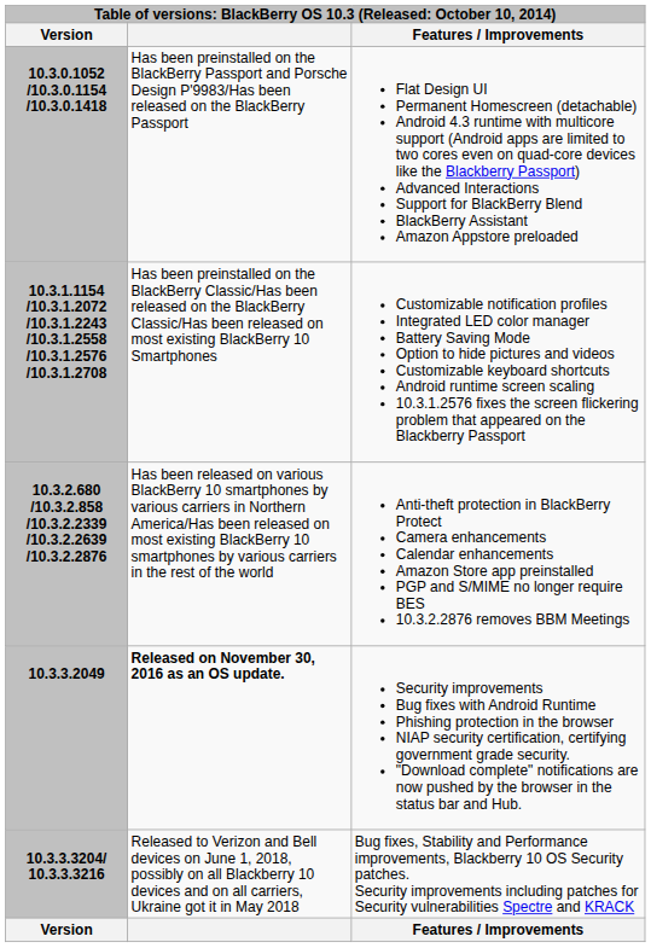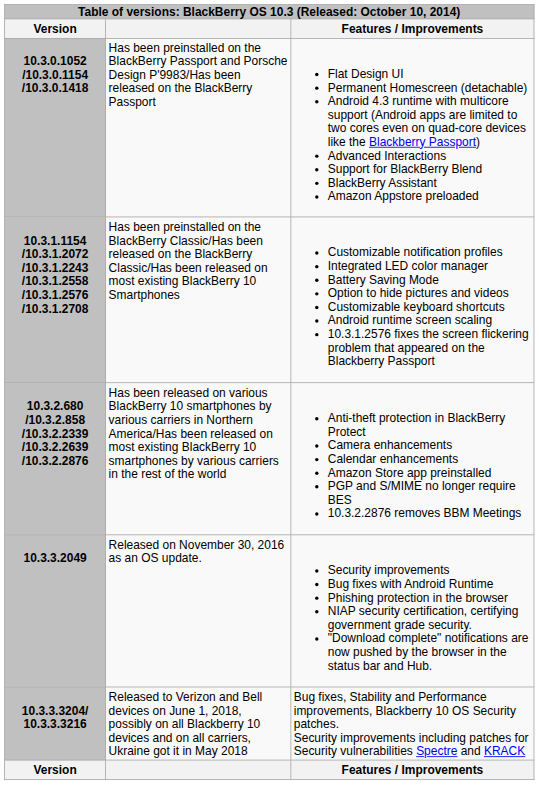10.3.3.2049 | column 2: bold -> normal
